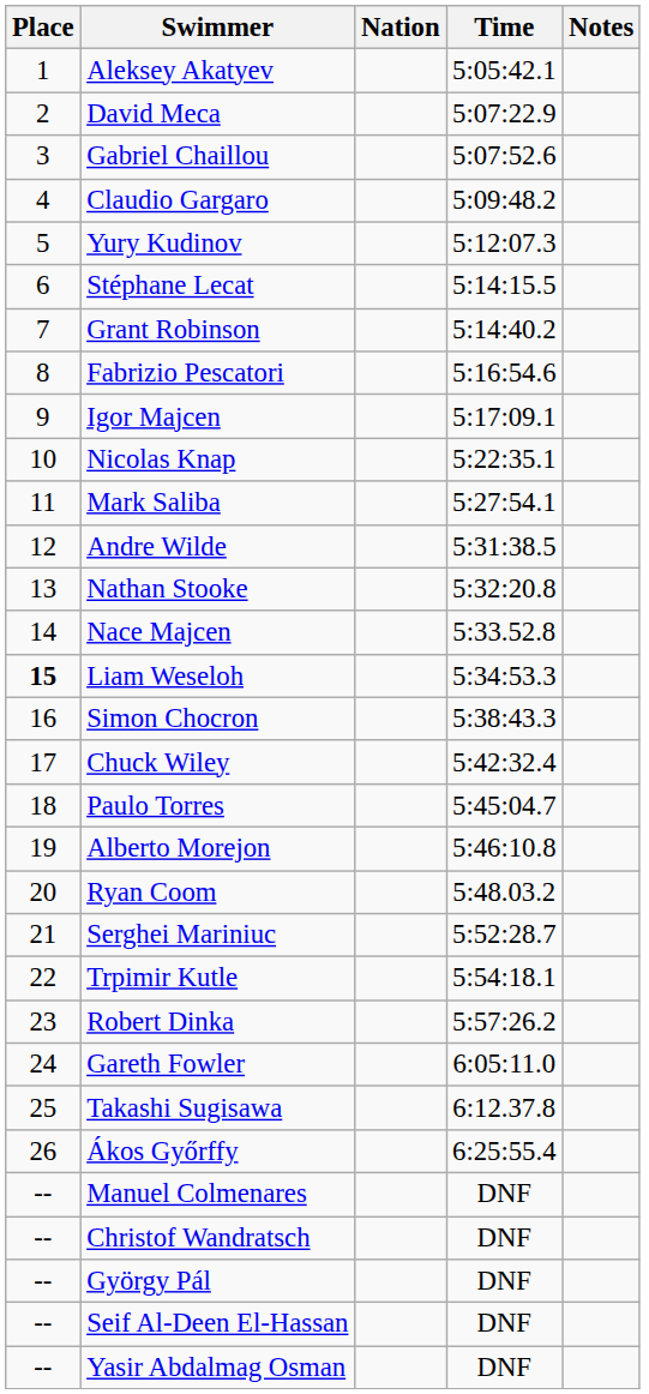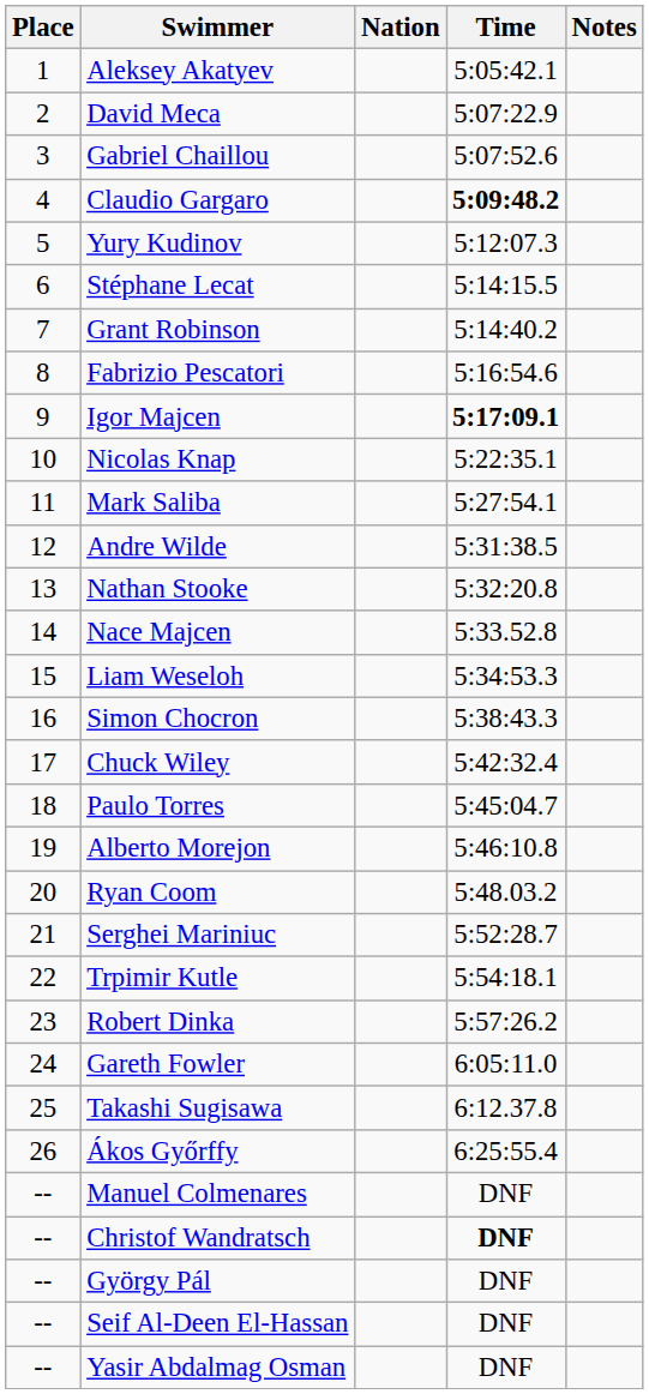Claudio Gargaro | Time: normal -> bold
Igor Majcen | Time: normal -> bold
Liam Weseloh | Place: bold -> normal
Christof Wandratsch | Time: normal -> bold
